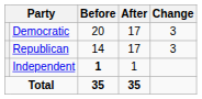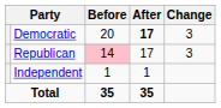Democratic | After: normal -> bold
Republican | Before: no background -> pink background
Independent | Before: bold -> normal
